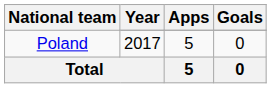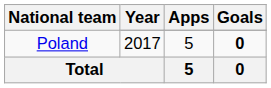2017 | Goals: normal -> bold
